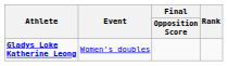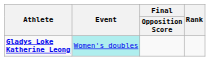Gladys Loke Katherine Leong | Event: no background -> paleturquoise background
